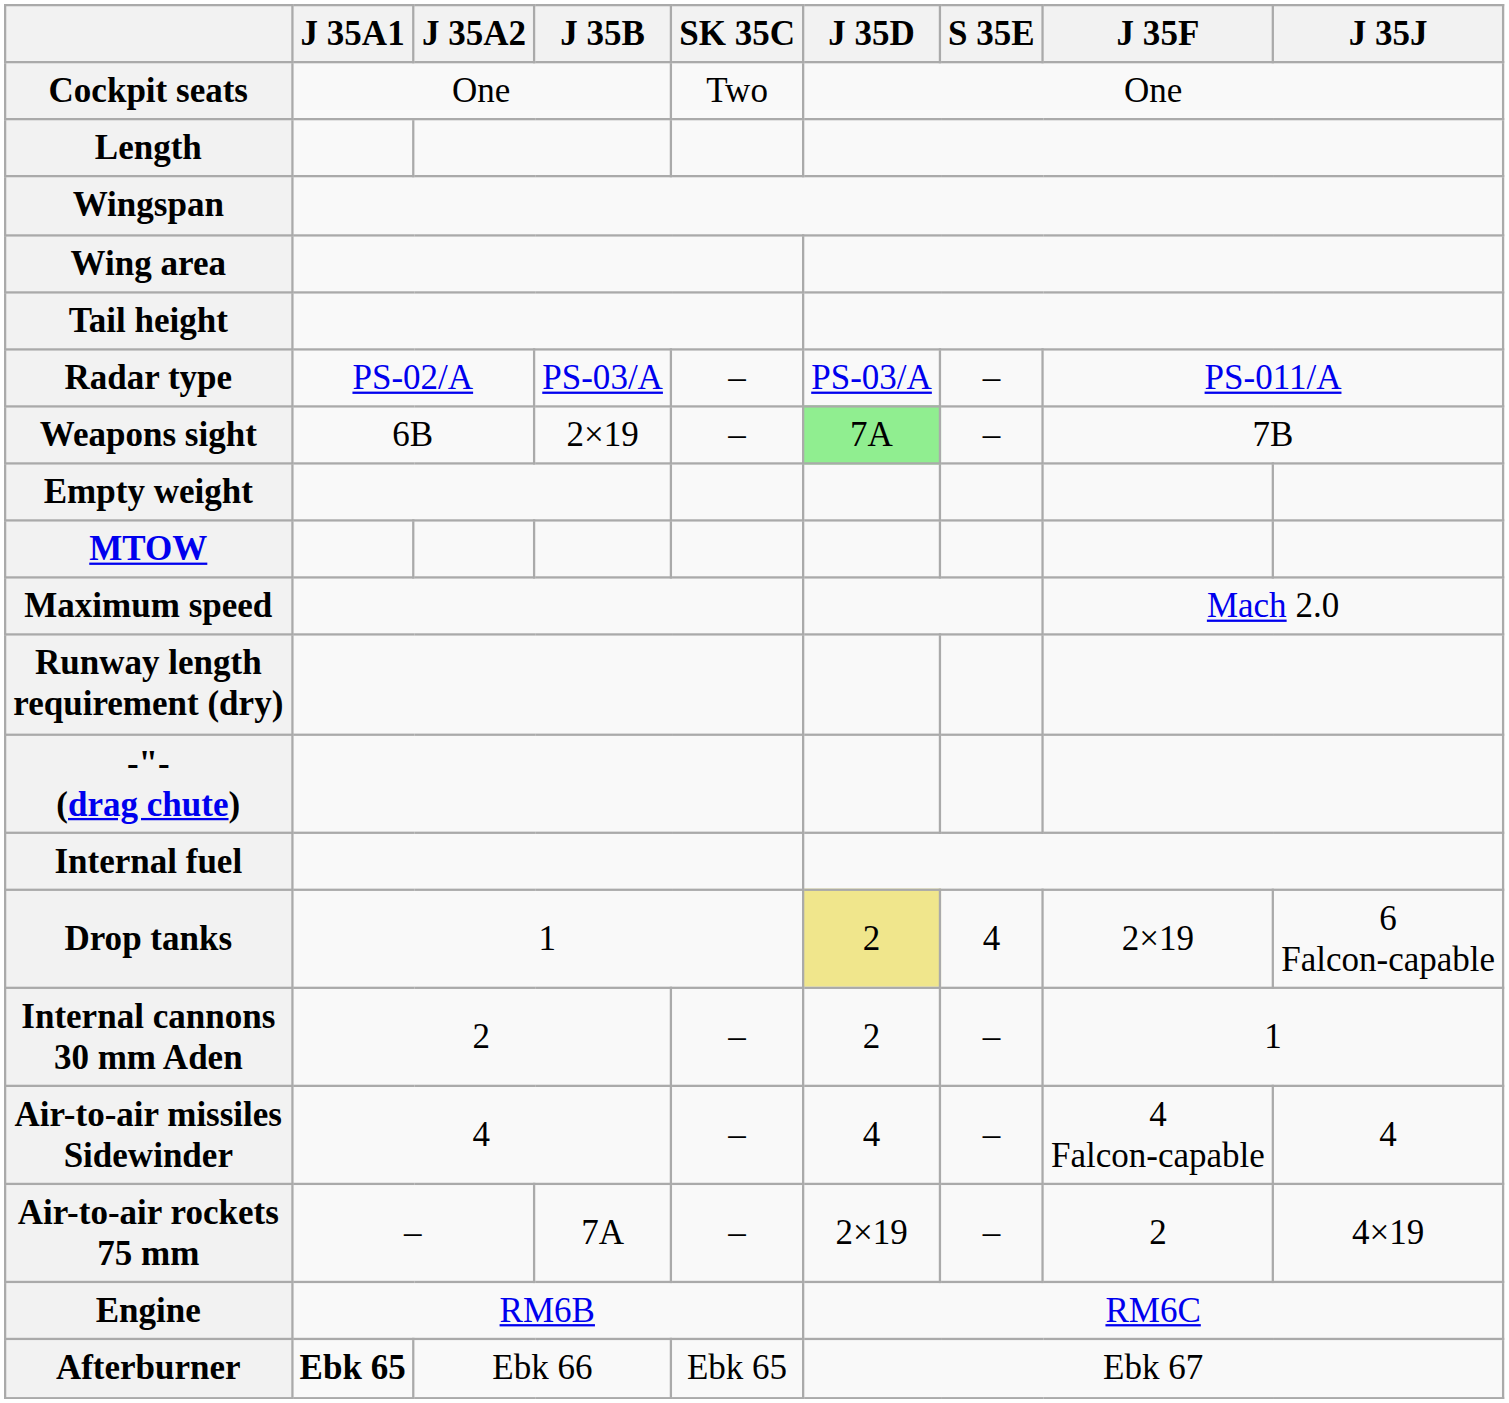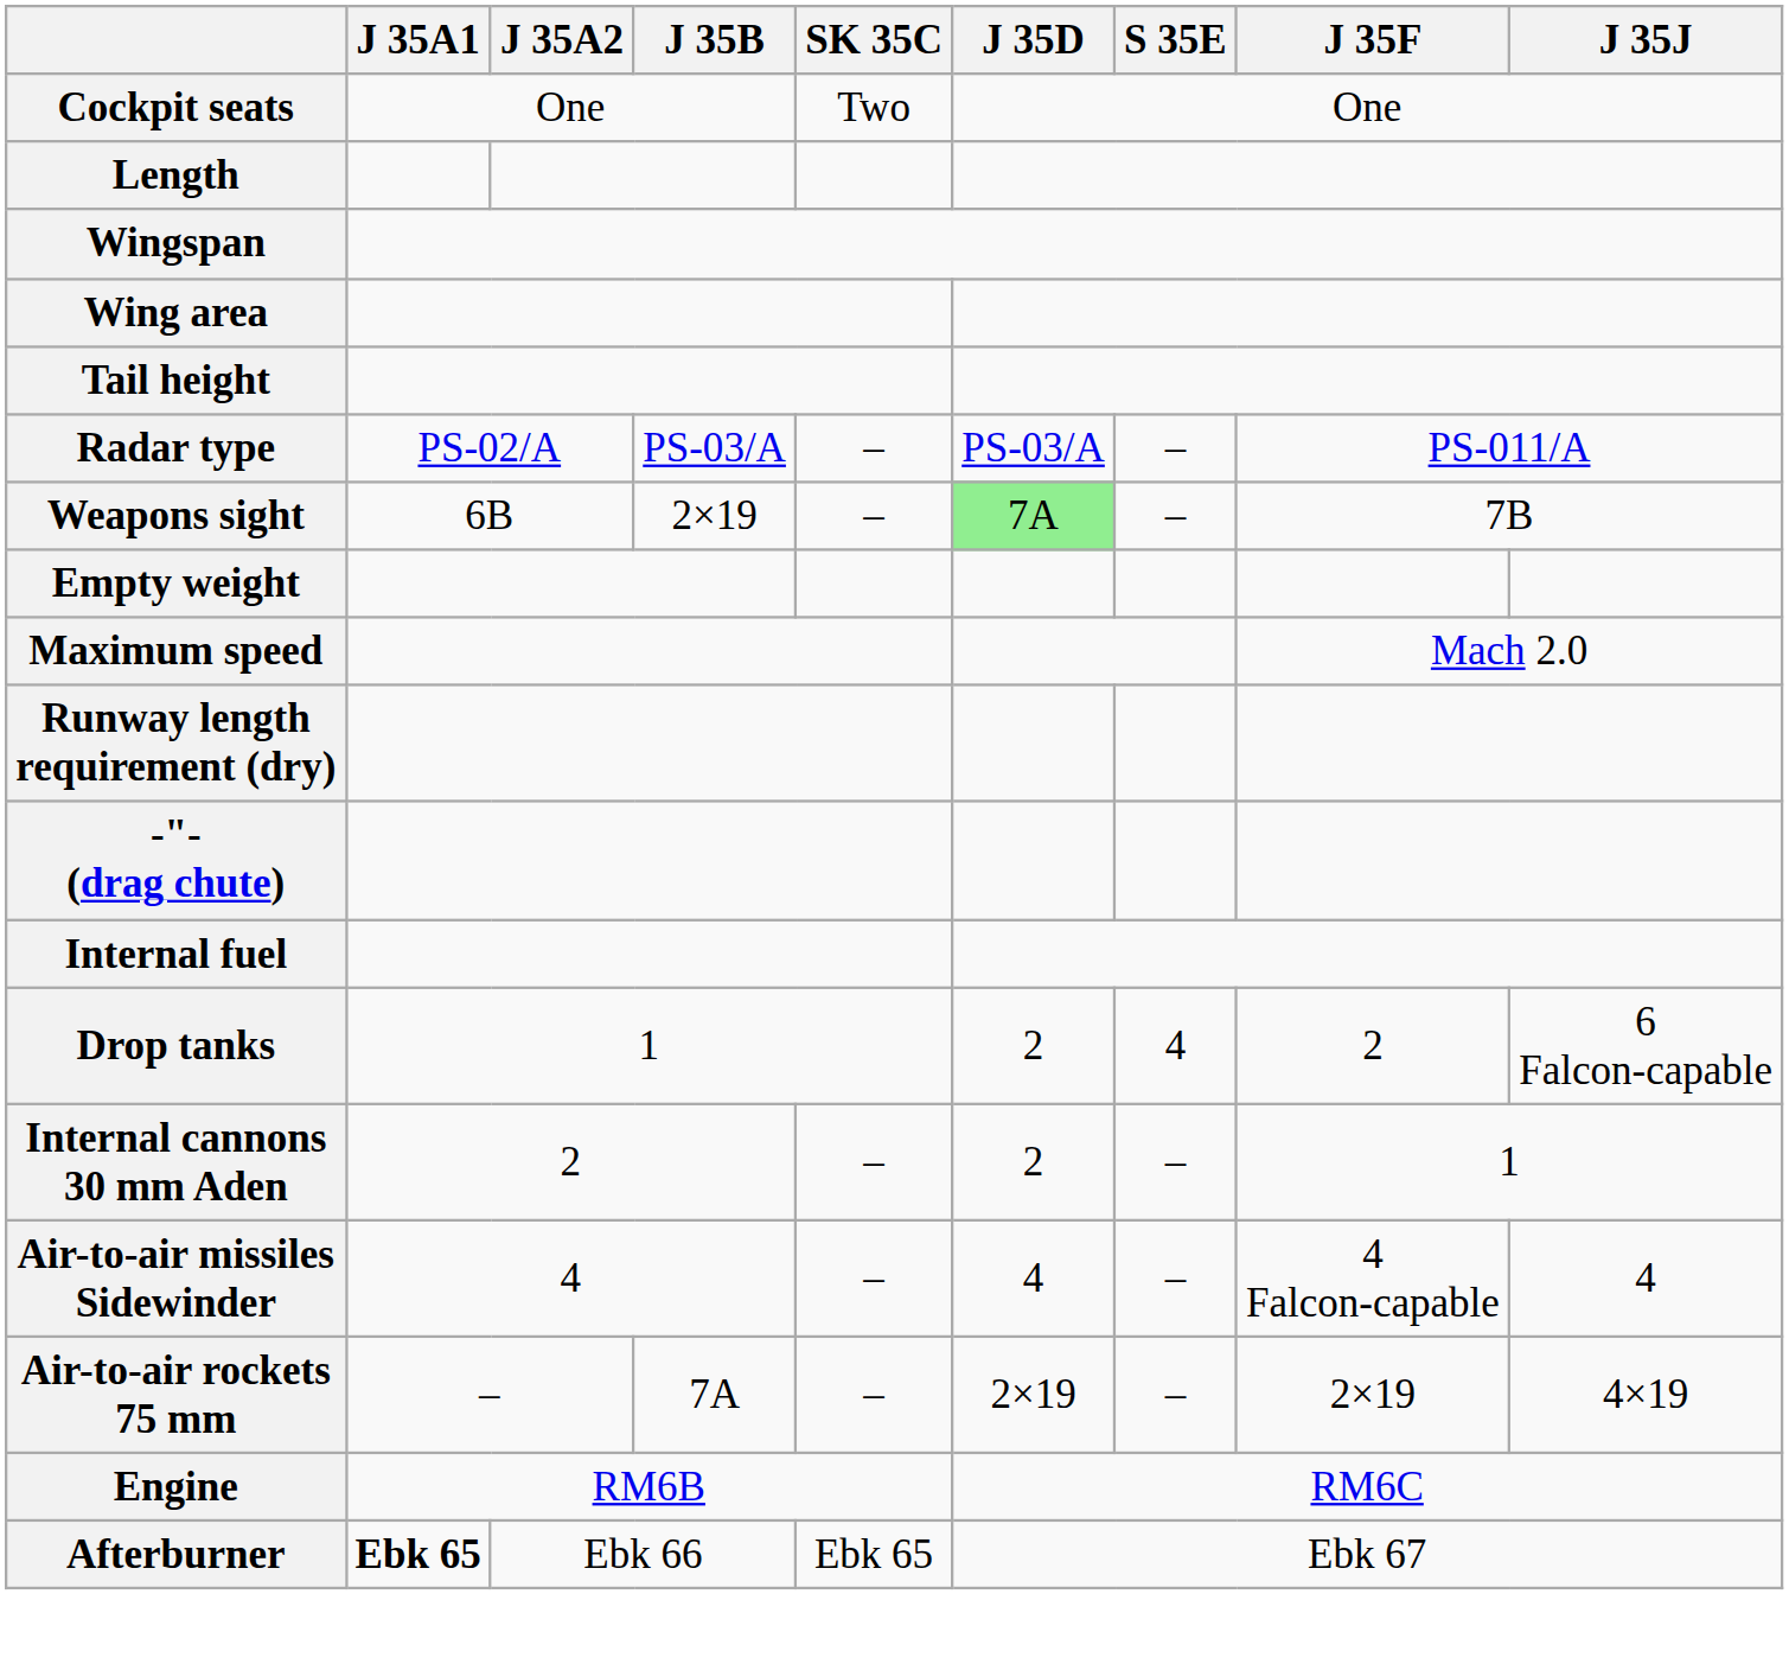- row: MTOW
Drop tanks | J 35D: khaki background -> no background
Drop tanks | J 35F: 2×19 -> 2
Air-to-air rockets 75 mm | J 35F: 2 -> 2×19
